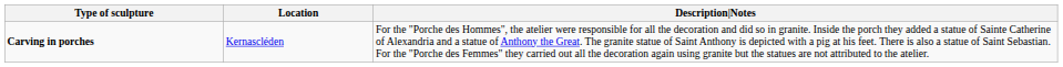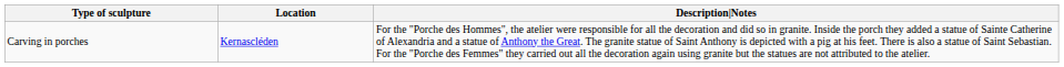row 2 | Type of sculpture: bold -> normal
